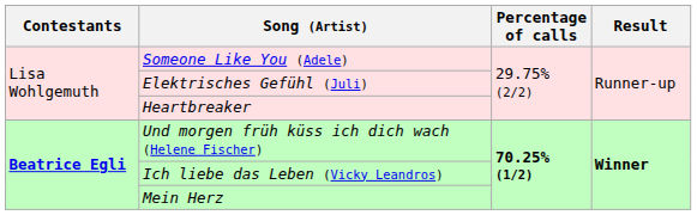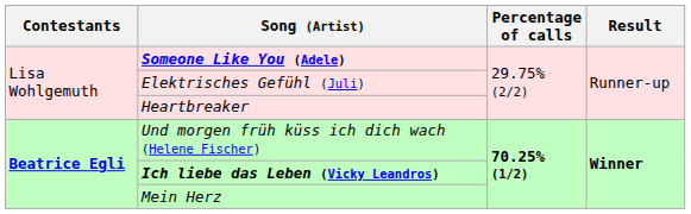Someone Like You (Adele) | Song (Artist): normal -> bold
Ich liebe das Leben (Vicky Leandros) | Song (Artist): normal -> bold
